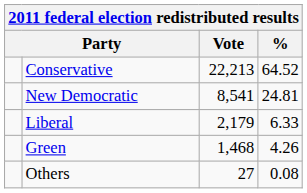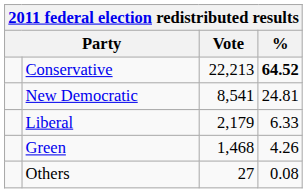Conservative | %: normal -> bold
